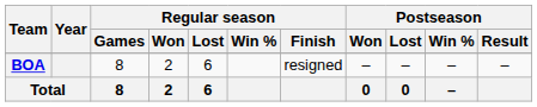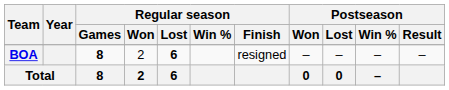BOA | Regular season / Games: normal -> bold
BOA | Regular season / Lost: normal -> bold
